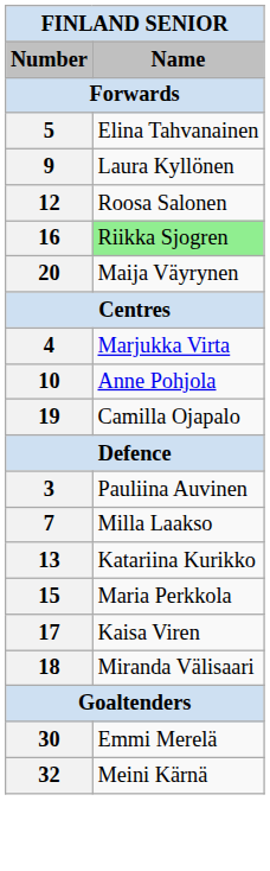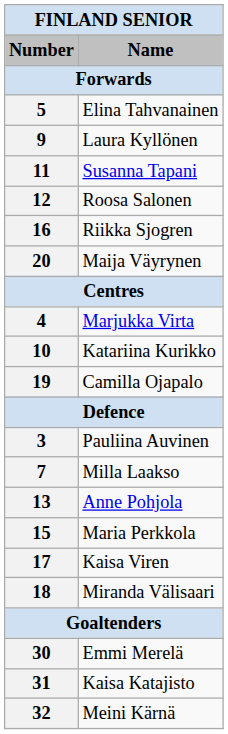+ row: 11 | Susanna Tapani
16 | Name: lightgreen background -> no background
10 | Name: Anne Pohjola -> Katariina Kurikko
13 | Name: Katariina Kurikko -> Anne Pohjola
+ row: 31 | Kaisa Katajisto
